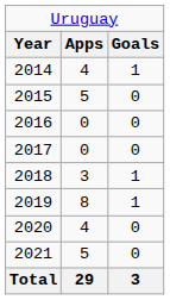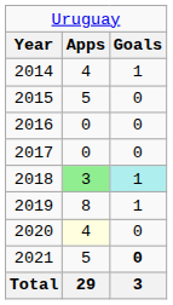2018 | column 2: no background -> lightgreen background
2018 | column 3: no background -> paleturquoise background
2020 | column 2: no background -> lightyellow background
2021 | column 3: normal -> bold
